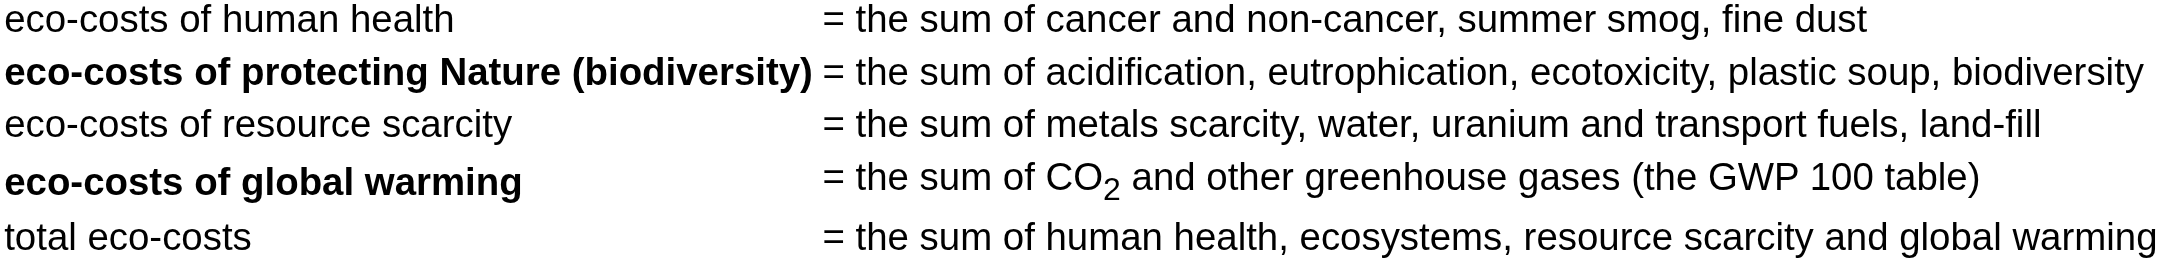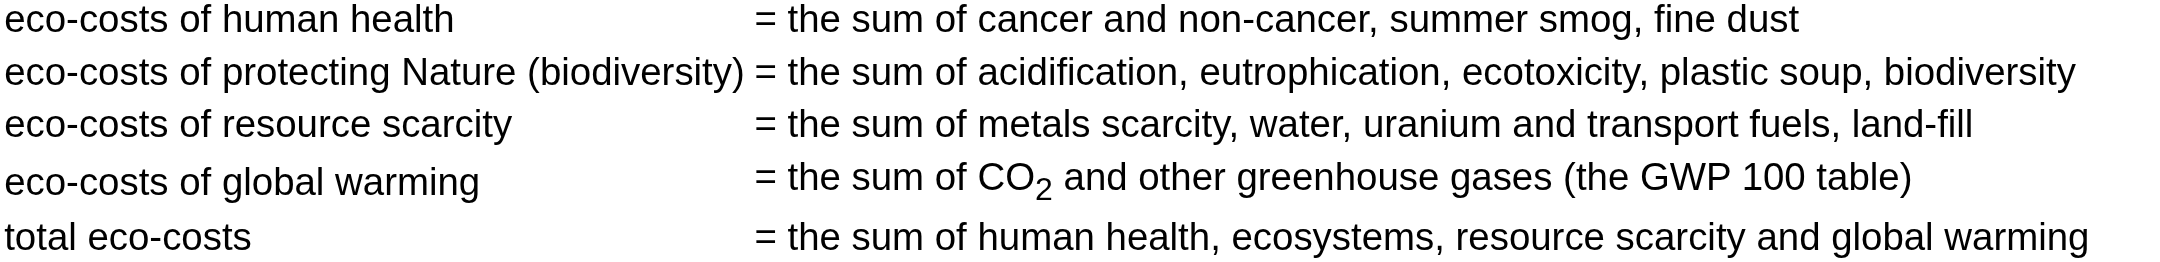row 2 | column 1: bold -> normal
row 4 | column 1: bold -> normal
